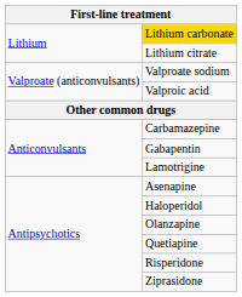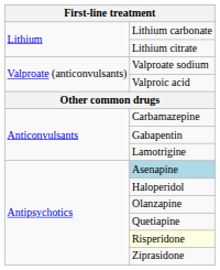Lithium carbonate | column 2: gold background -> no background
Asenapine | column 2: no background -> lightblue background
Risperidone | column 2: no background -> lightyellow background
